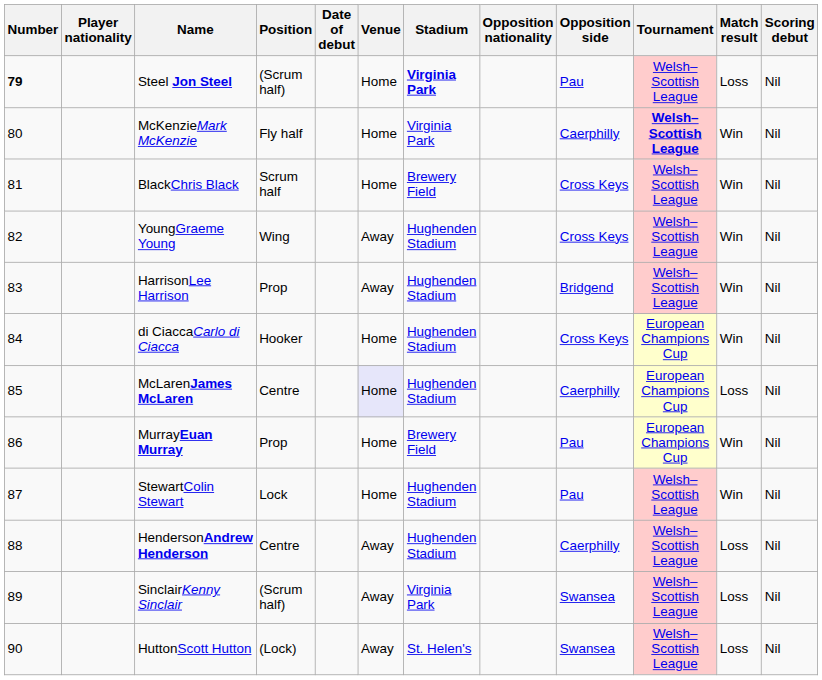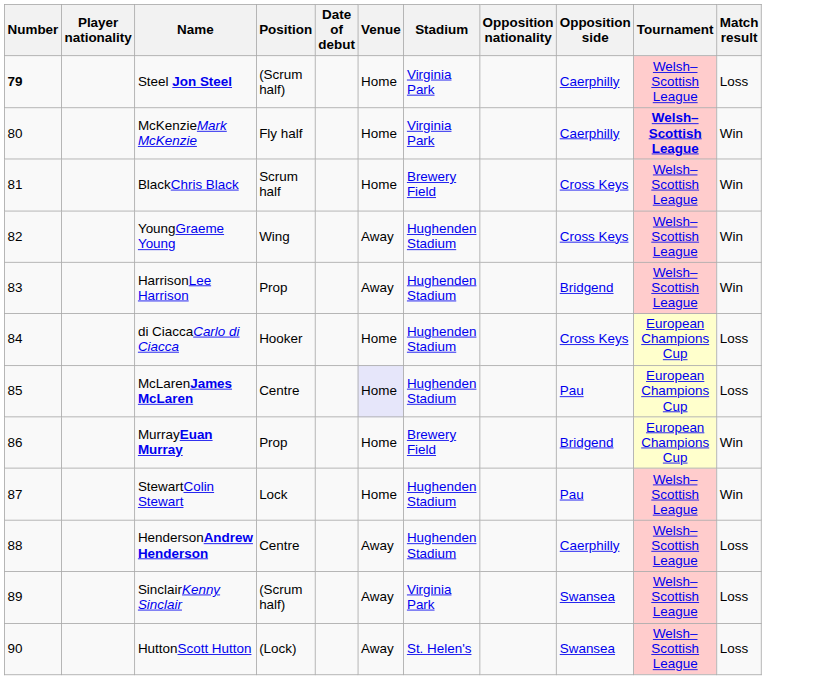- column: Scoring debut | Nil | Nil | Nil | Nil | Nil | Nil | Nil | Nil | Nil | Nil | Nil | Nil
Steel Jon Steel | Stadium: bold -> normal
Steel Jon Steel | Opposition side: Pau -> Caerphilly
di CiaccaCarlo di Ciacca | Match result: Win -> Loss
McLarenJames McLaren | Opposition side: Caerphilly -> Pau
MurrayEuan Murray | Opposition side: Pau -> Bridgend
